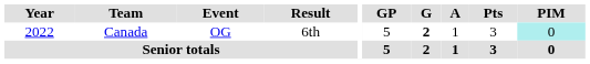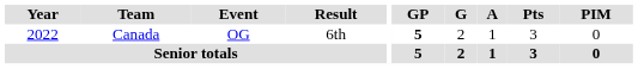Canada | GP: normal -> bold
Canada | G: bold -> normal
Canada | PIM: paleturquoise background -> no background
